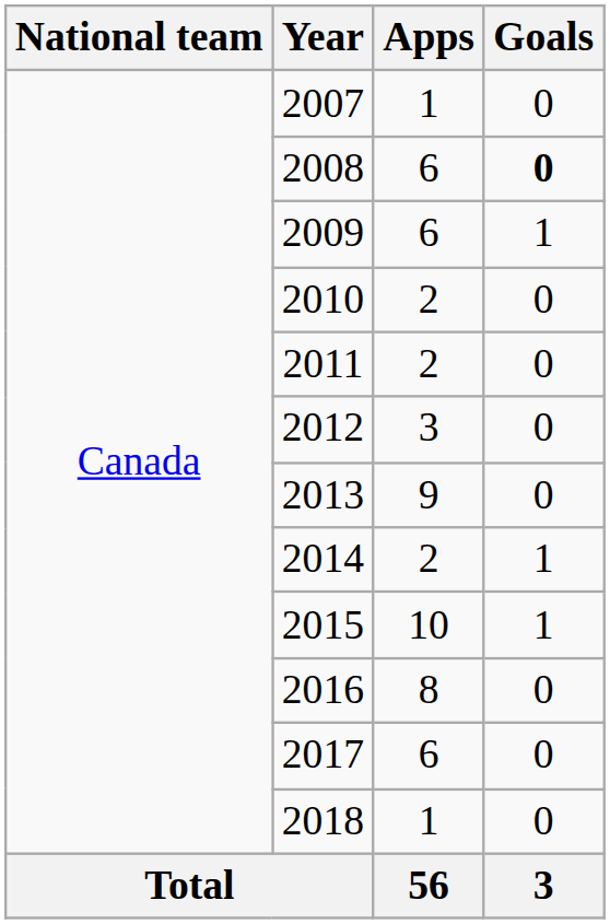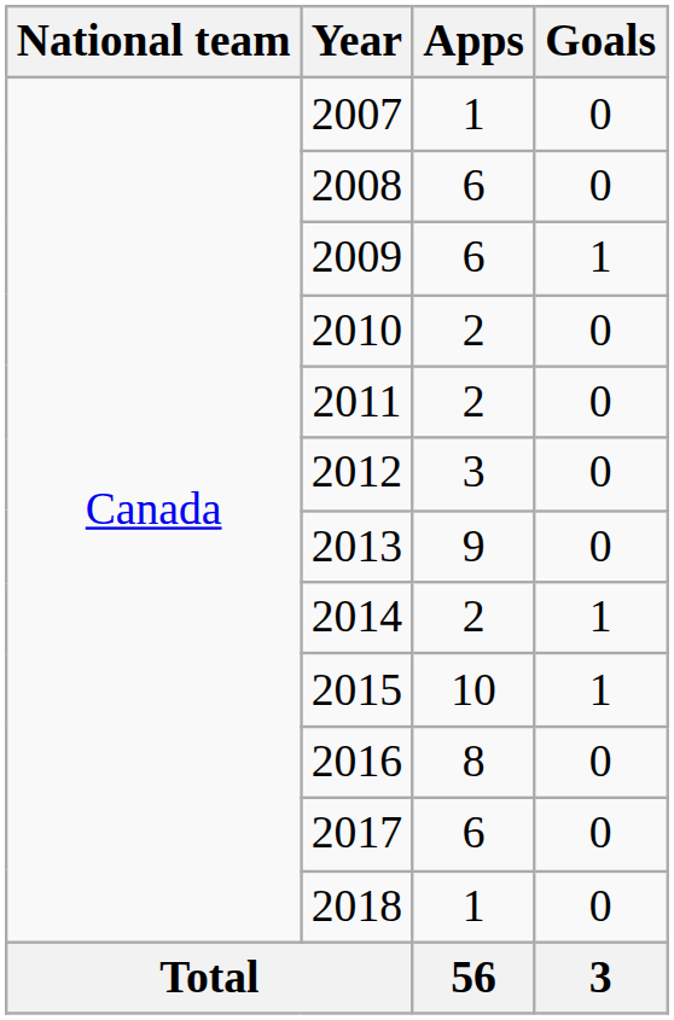2008 | Goals: bold -> normal
